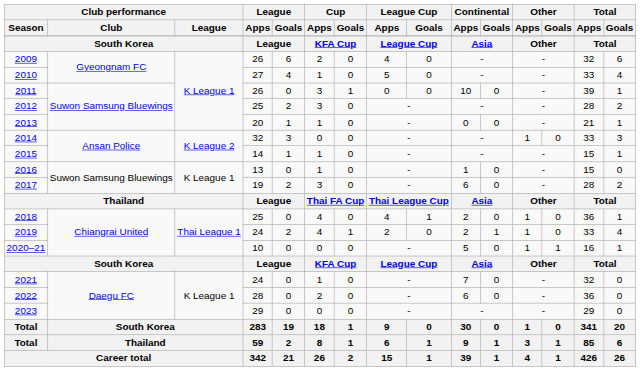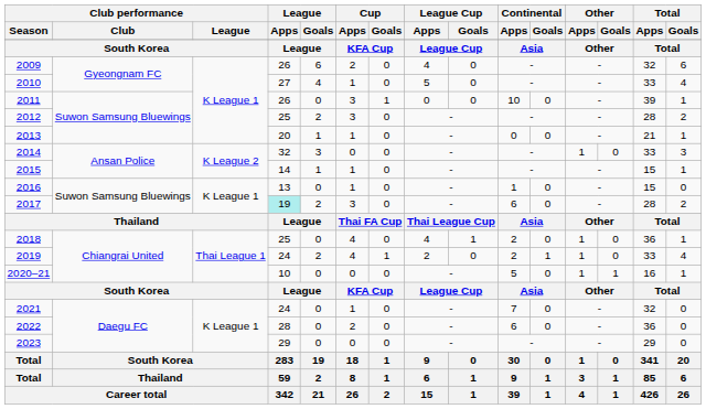2017 | League / Apps: no background -> paleturquoise background
